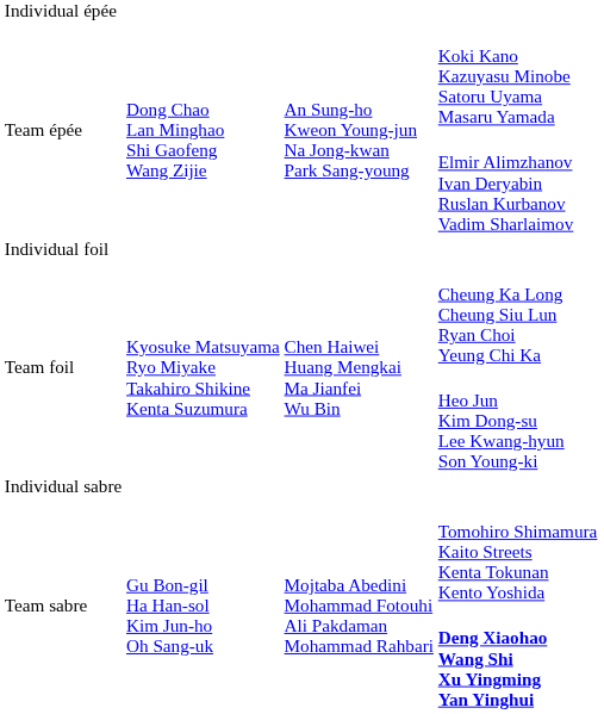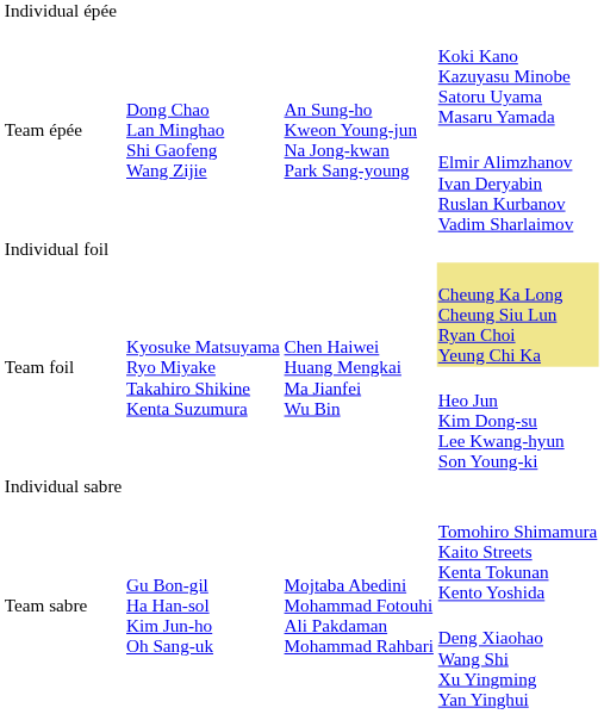Cheung Ka Long Cheung Siu Lun Ryan Choi Yeung Chi Ka | column 4: no background -> khaki background
Deng Xiaohao Wang Shi Xu Yingming Yan Yinghui | column 4: bold -> normal
